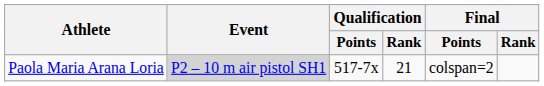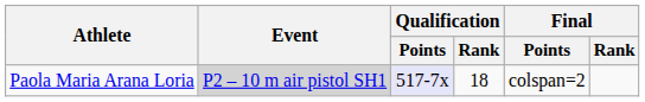Paola Maria Arana Loria | Qualification / Points: no background -> lavender background
Paola Maria Arana Loria | Qualification / Rank: 21 -> 18
